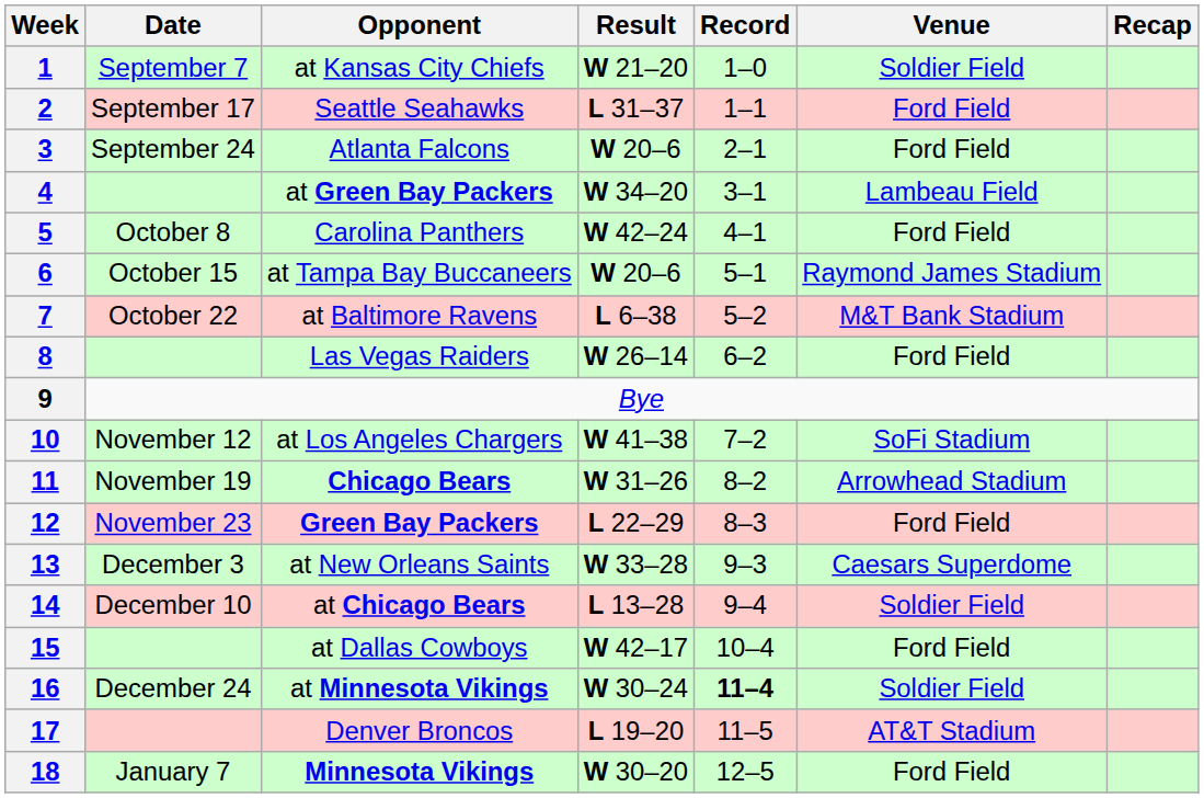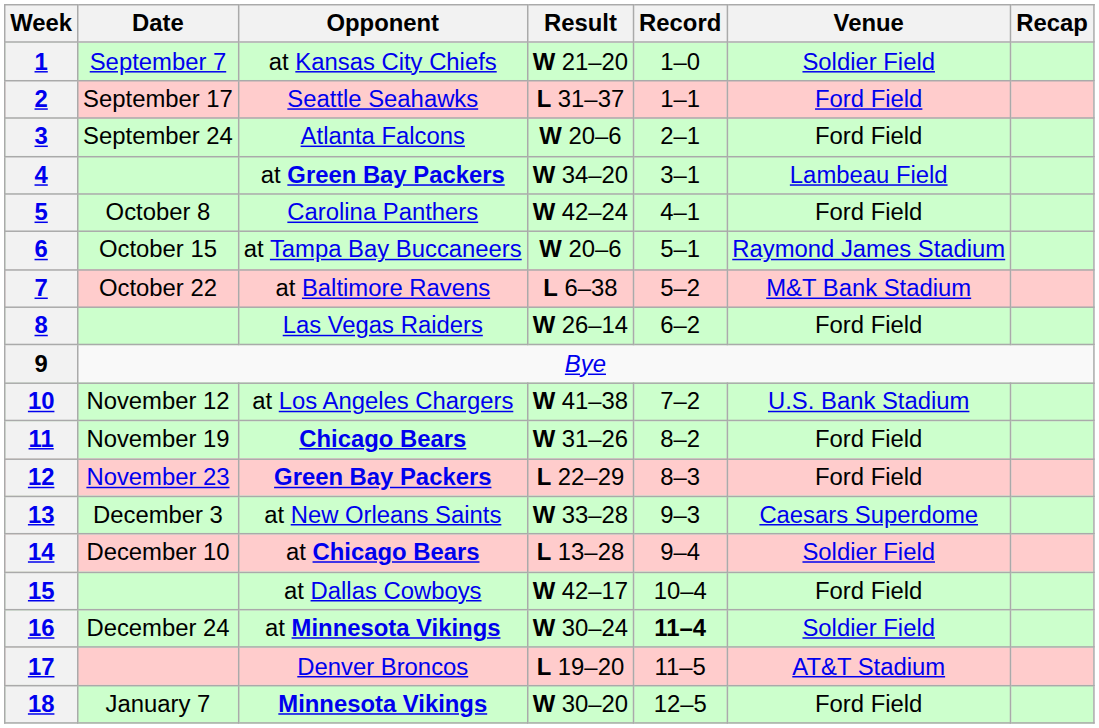10 | Venue: SoFi Stadium -> U.S. Bank Stadium
11 | Venue: Arrowhead Stadium -> Ford Field
